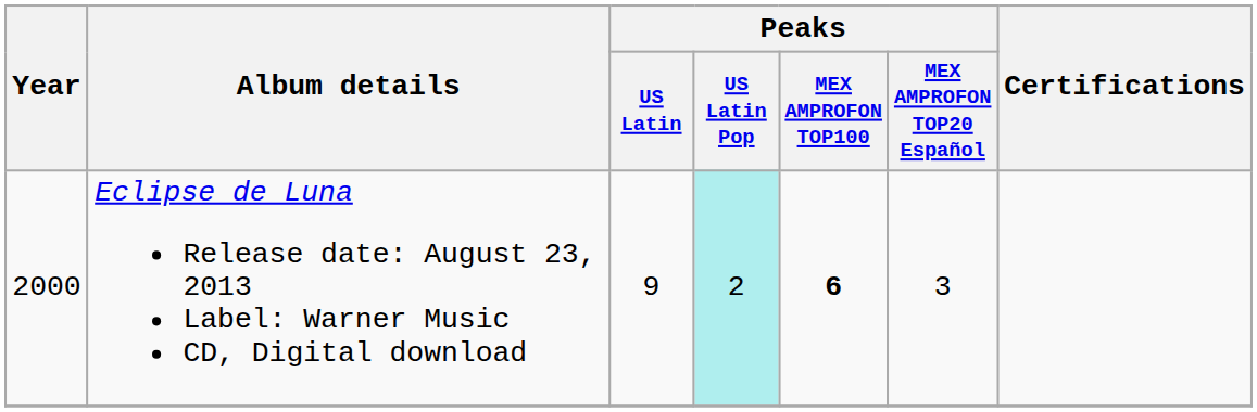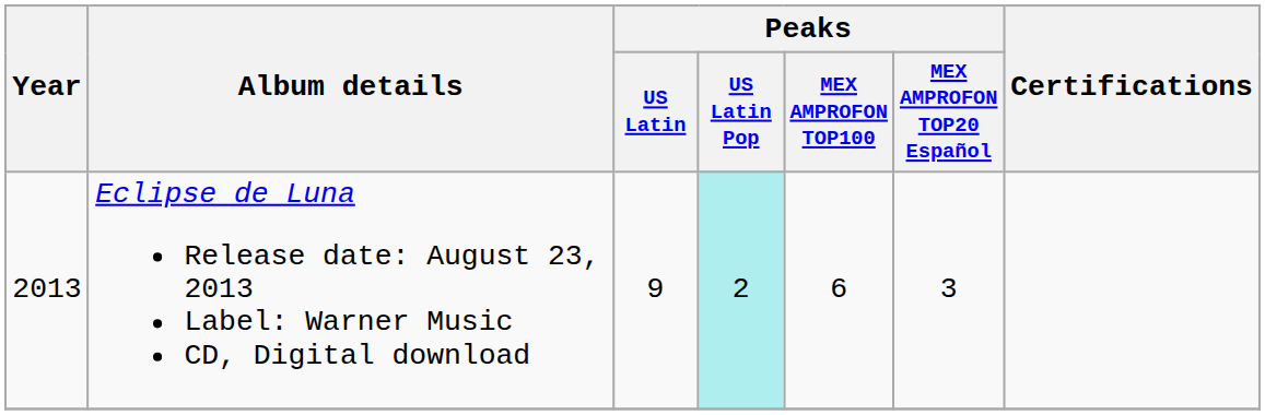row 3 | Year: 2000 -> 2013
row 3 | Peaks / MEX AMPROFON TOP100: bold -> normal
